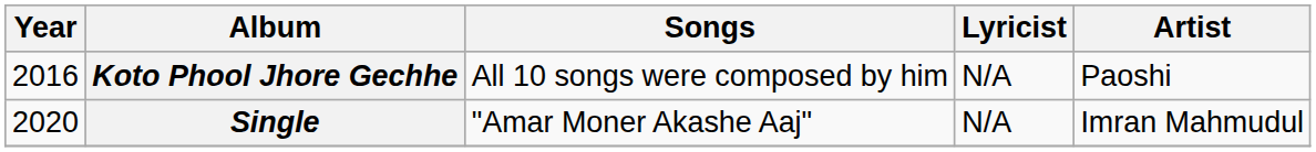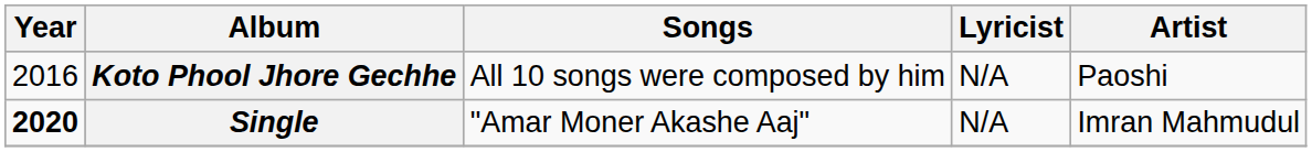Single | Year: normal -> bold
